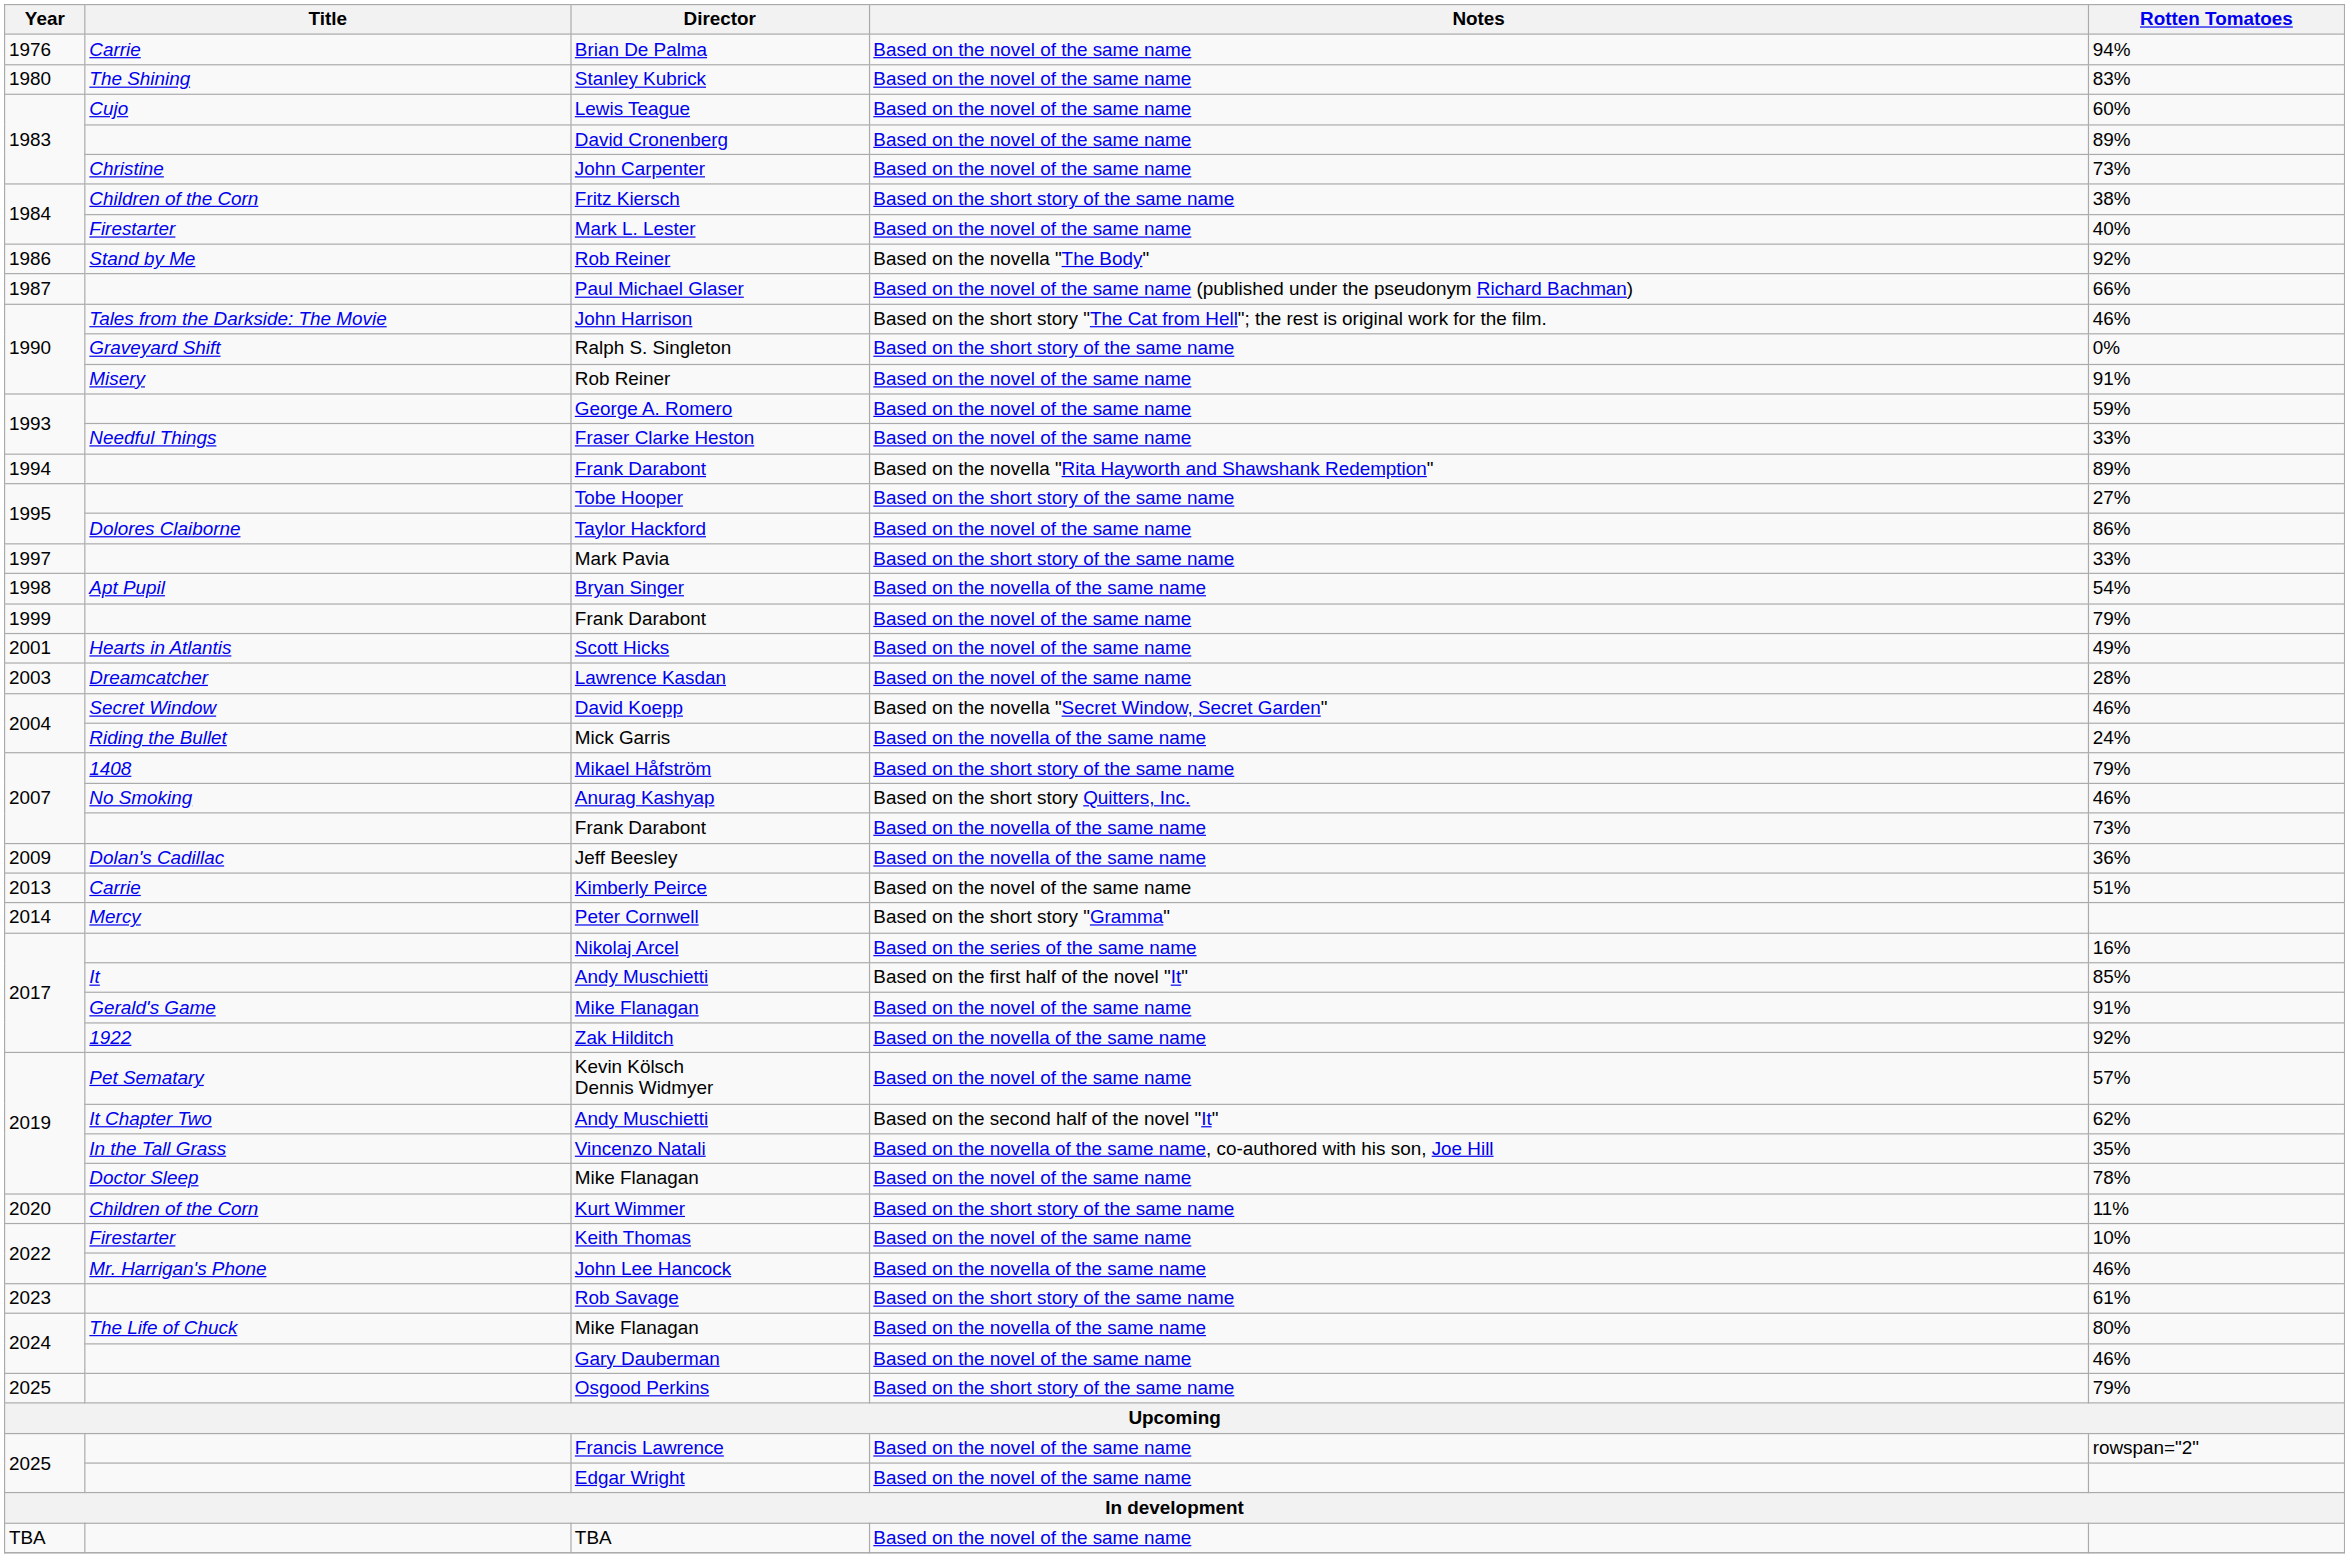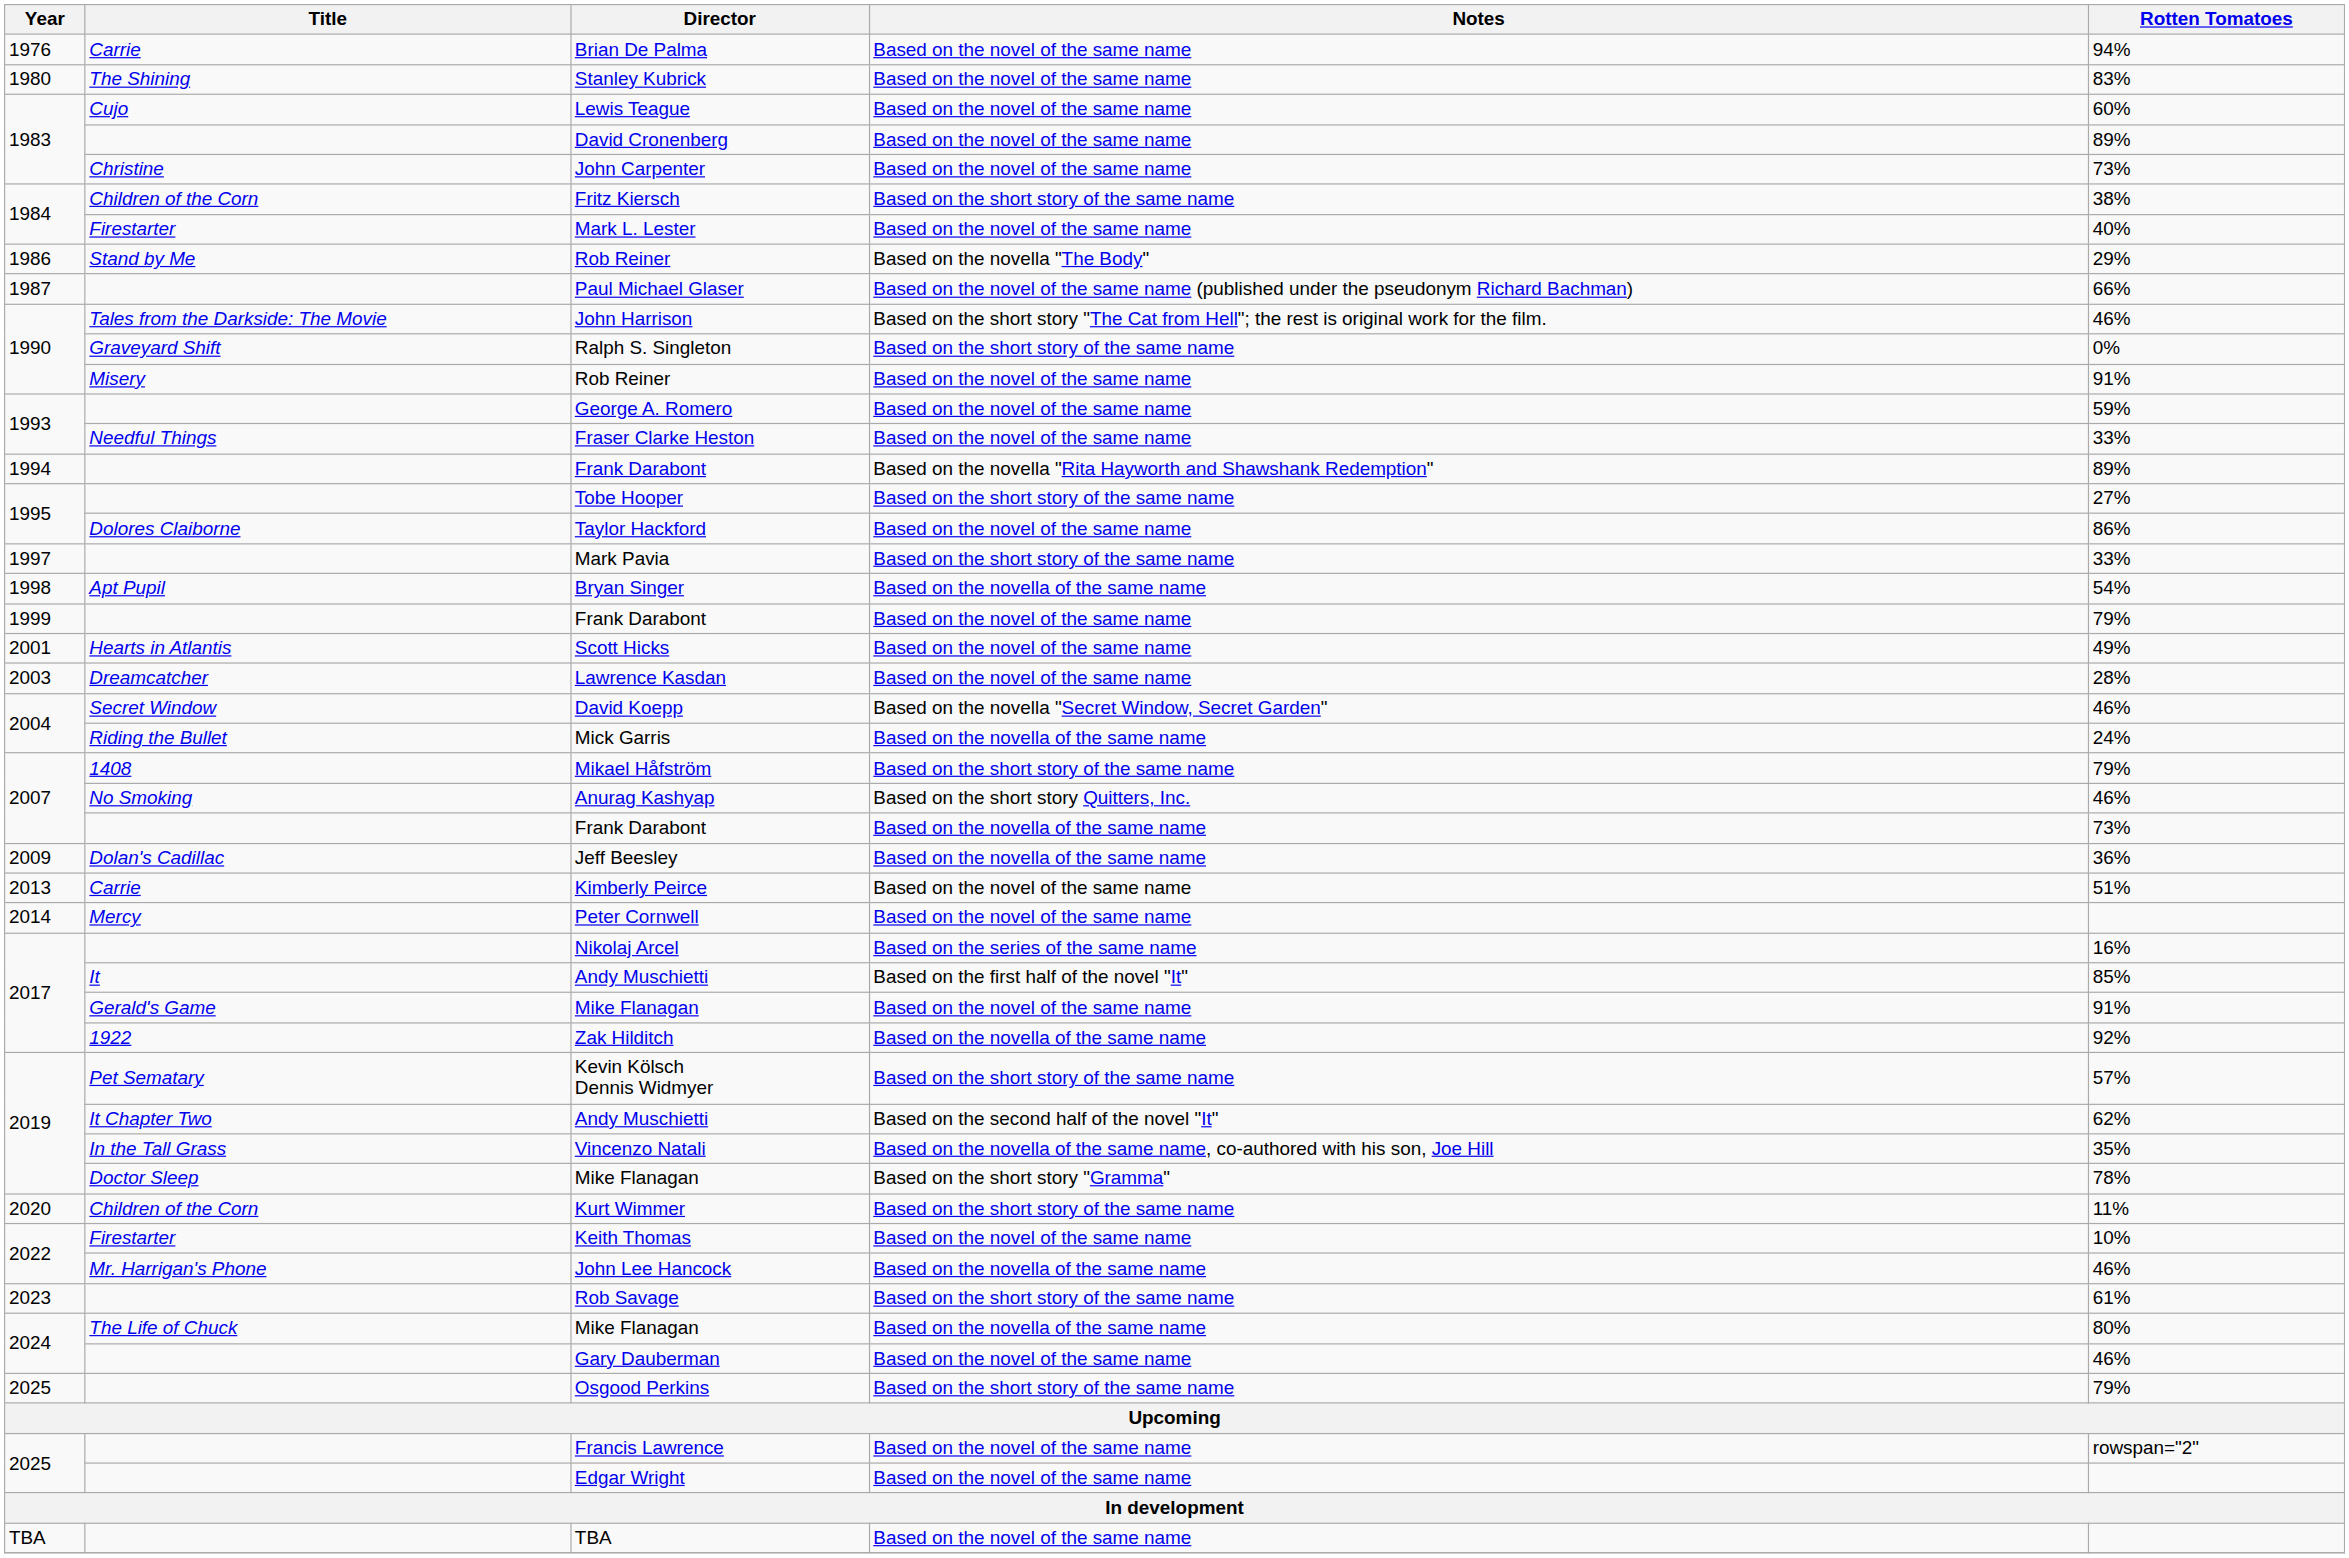1986 / Rob Reiner | Rotten Tomatoes: 92% -> 29%
Peter Cornwell | Notes: Based on the short story "Gramma" -> Based on the novel of the same name
Kevin Kölsch Dennis Widmyer | Notes: Based on the novel of the same name -> Based on the short story of the same name
2019 / Mike Flanagan | Notes: Based on the novel of the same name -> Based on the short story "Gramma"
